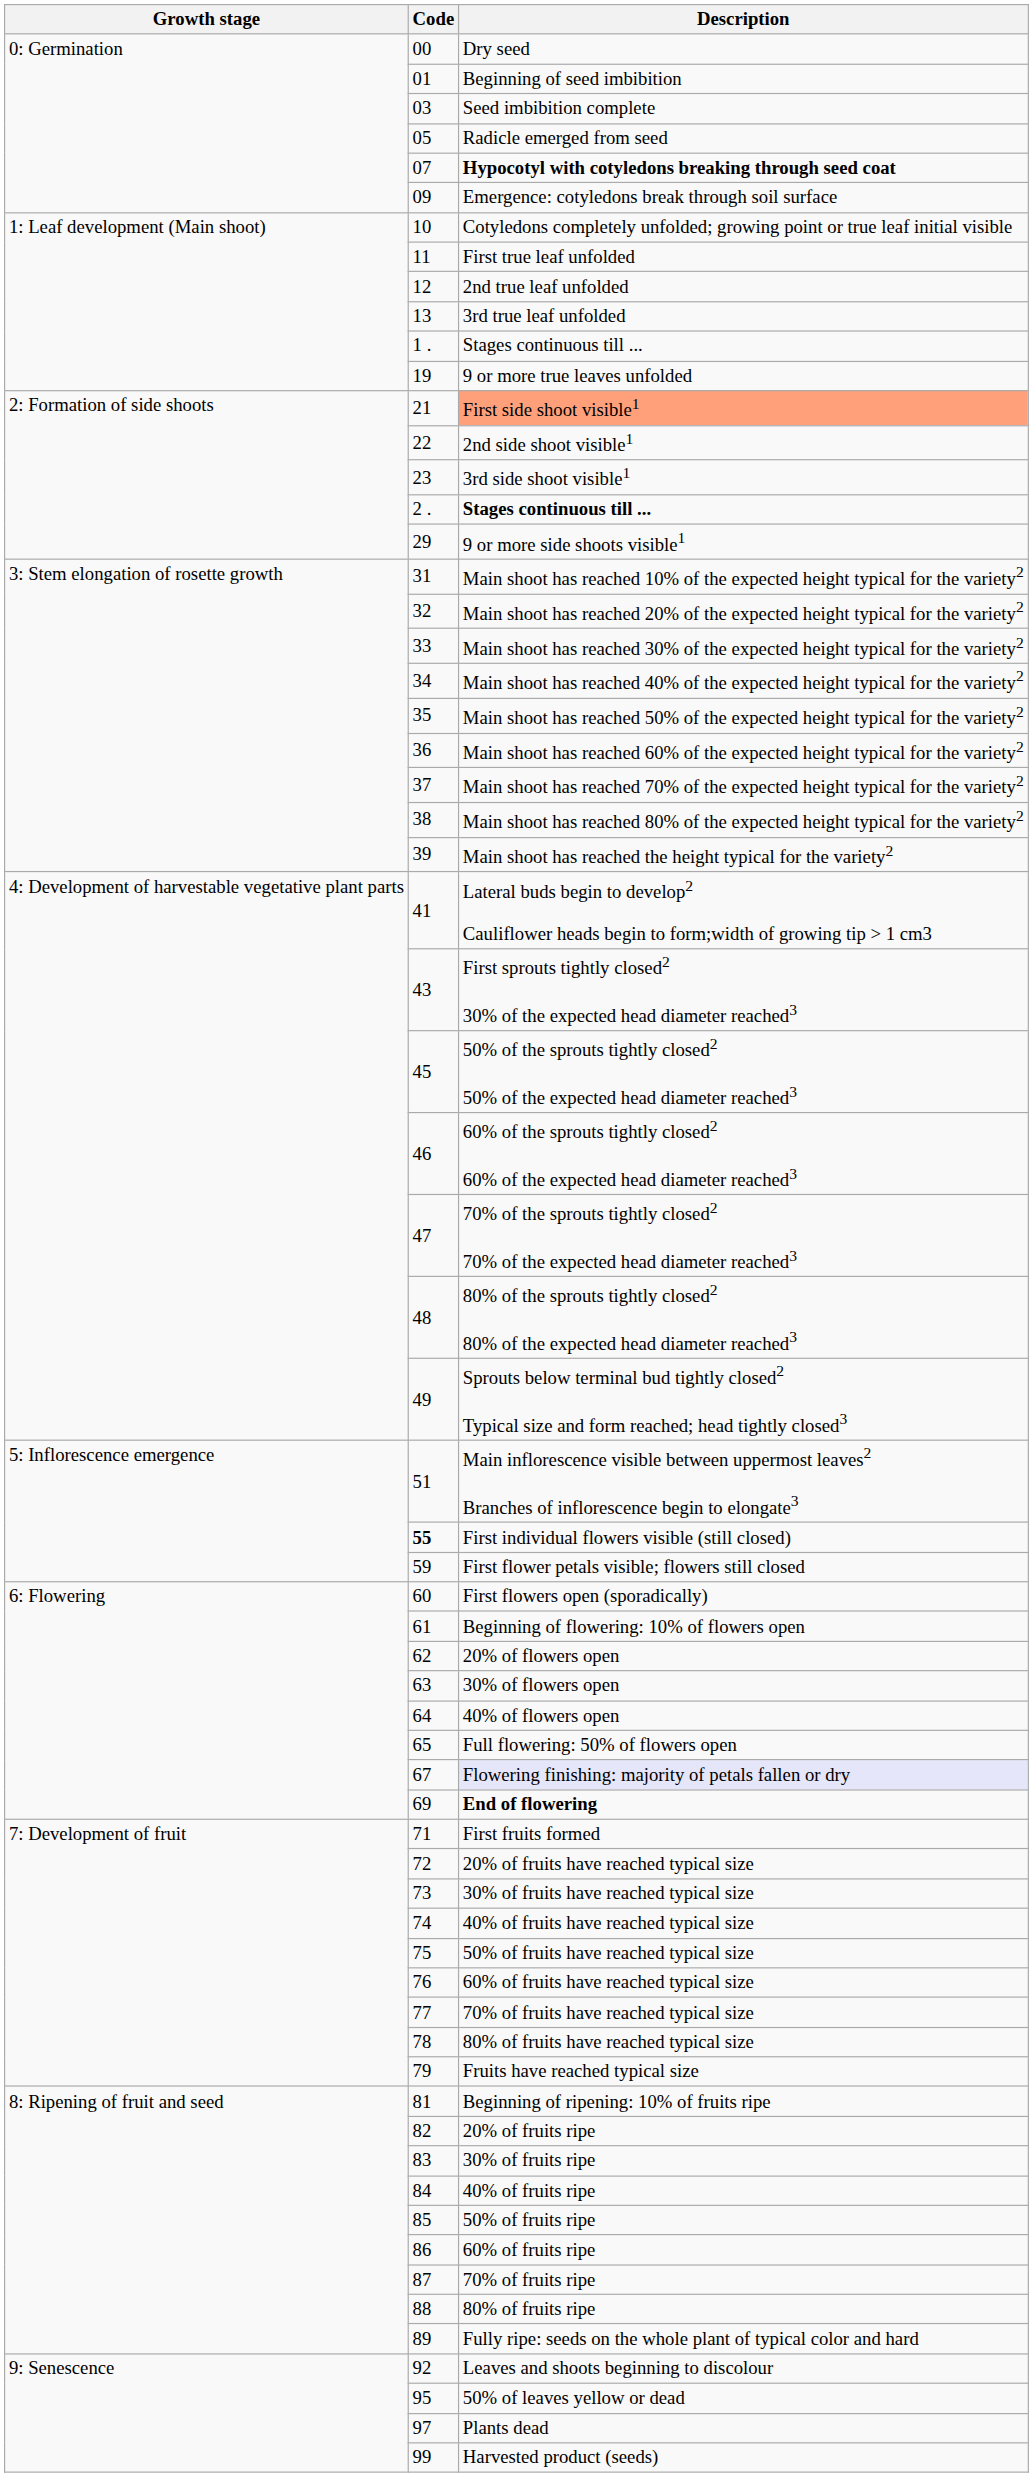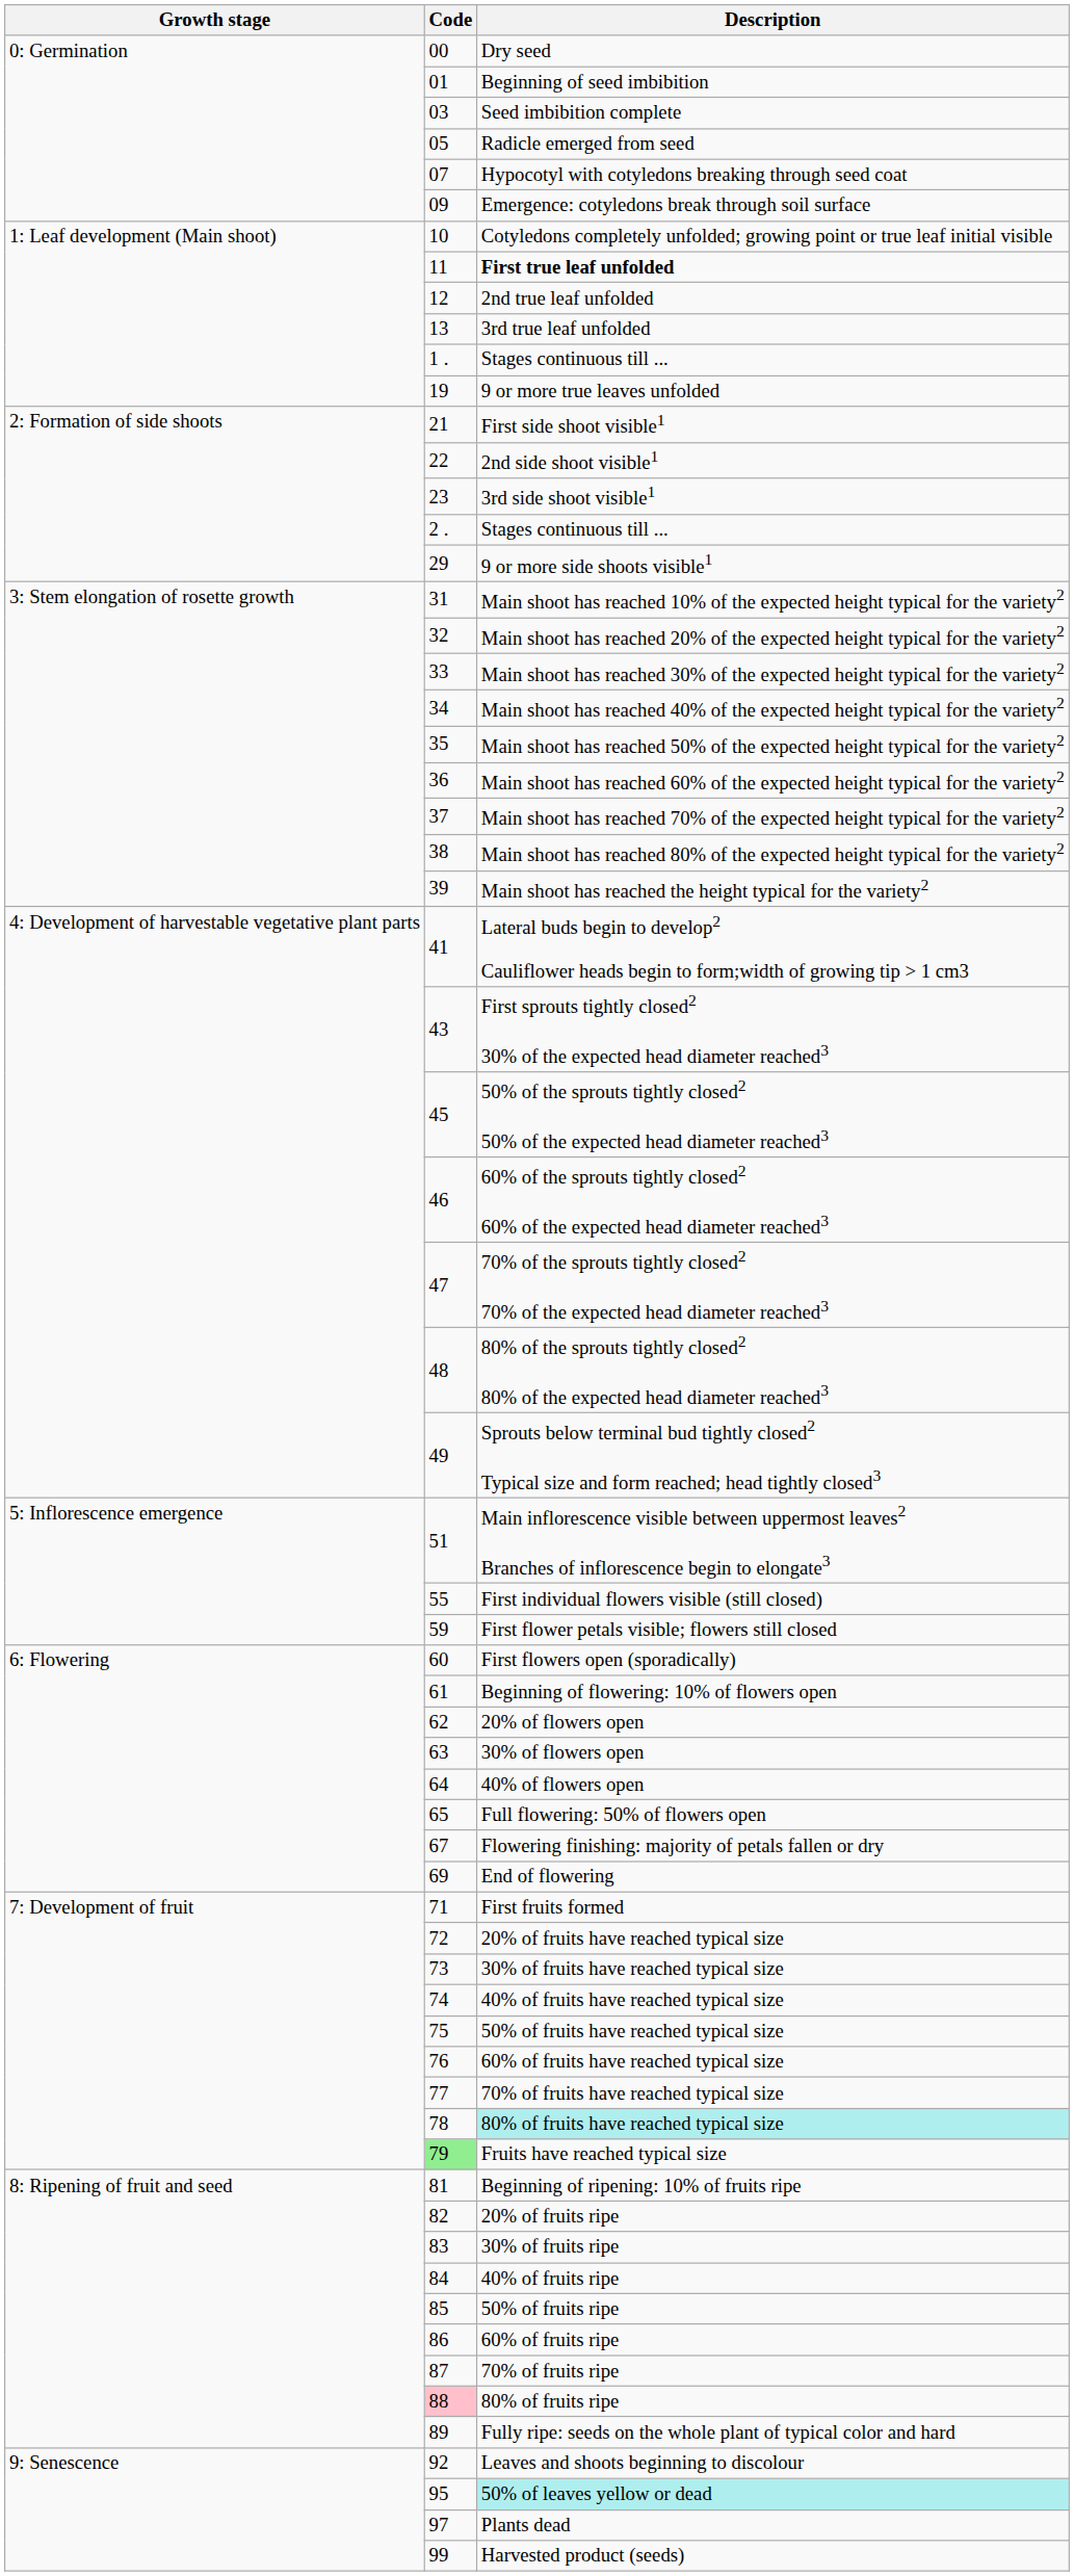Hypocotyl with cotyledons breaking through seed coat | Description: bold -> normal
First true leaf unfolded | Description: normal -> bold
First side shoot visible1 | Description: lightsalmon background -> no background
2 . / Stages continuous till ... | Description: bold -> normal
First individual flowers visible (still closed) | Code: bold -> normal
Flowering finishing: majority of petals fallen or dry | Description: lavender background -> no background
End of flowering | Description: bold -> normal
80% of fruits have reached typical size | Description: no background -> paleturquoise background
Fruits have reached typical size | Code: no background -> lightgreen background
80% of fruits ripe | Code: no background -> pink background
50% of leaves yellow or dead | Description: no background -> paleturquoise background
